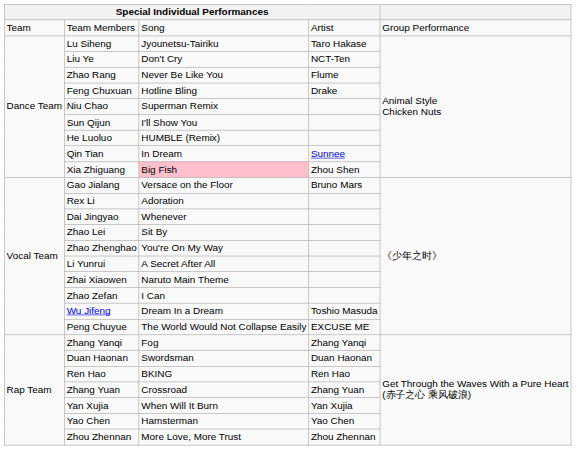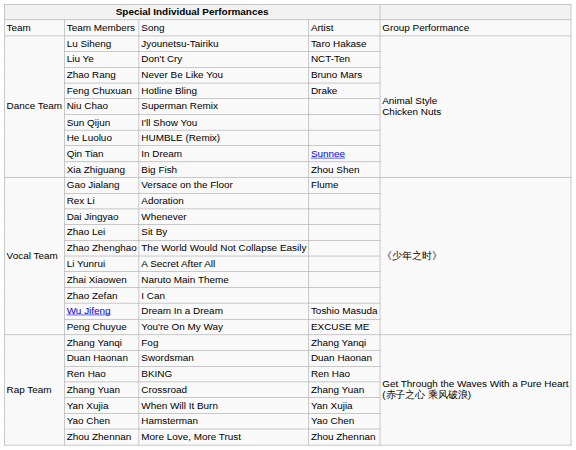Zhao Rang | column 4: Flume -> Bruno Mars
Xia Zhiguang | column 3: pink background -> no background
Gao Jialang | column 4: Bruno Mars -> Flume
Zhao Zhenghao | column 3: You're On My Way -> The World Would Not Collapse Easily
Peng Chuyue | column 3: The World Would Not Collapse Easily -> You're On My Way
